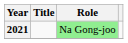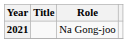2021 | Role: lightgreen background -> no background
